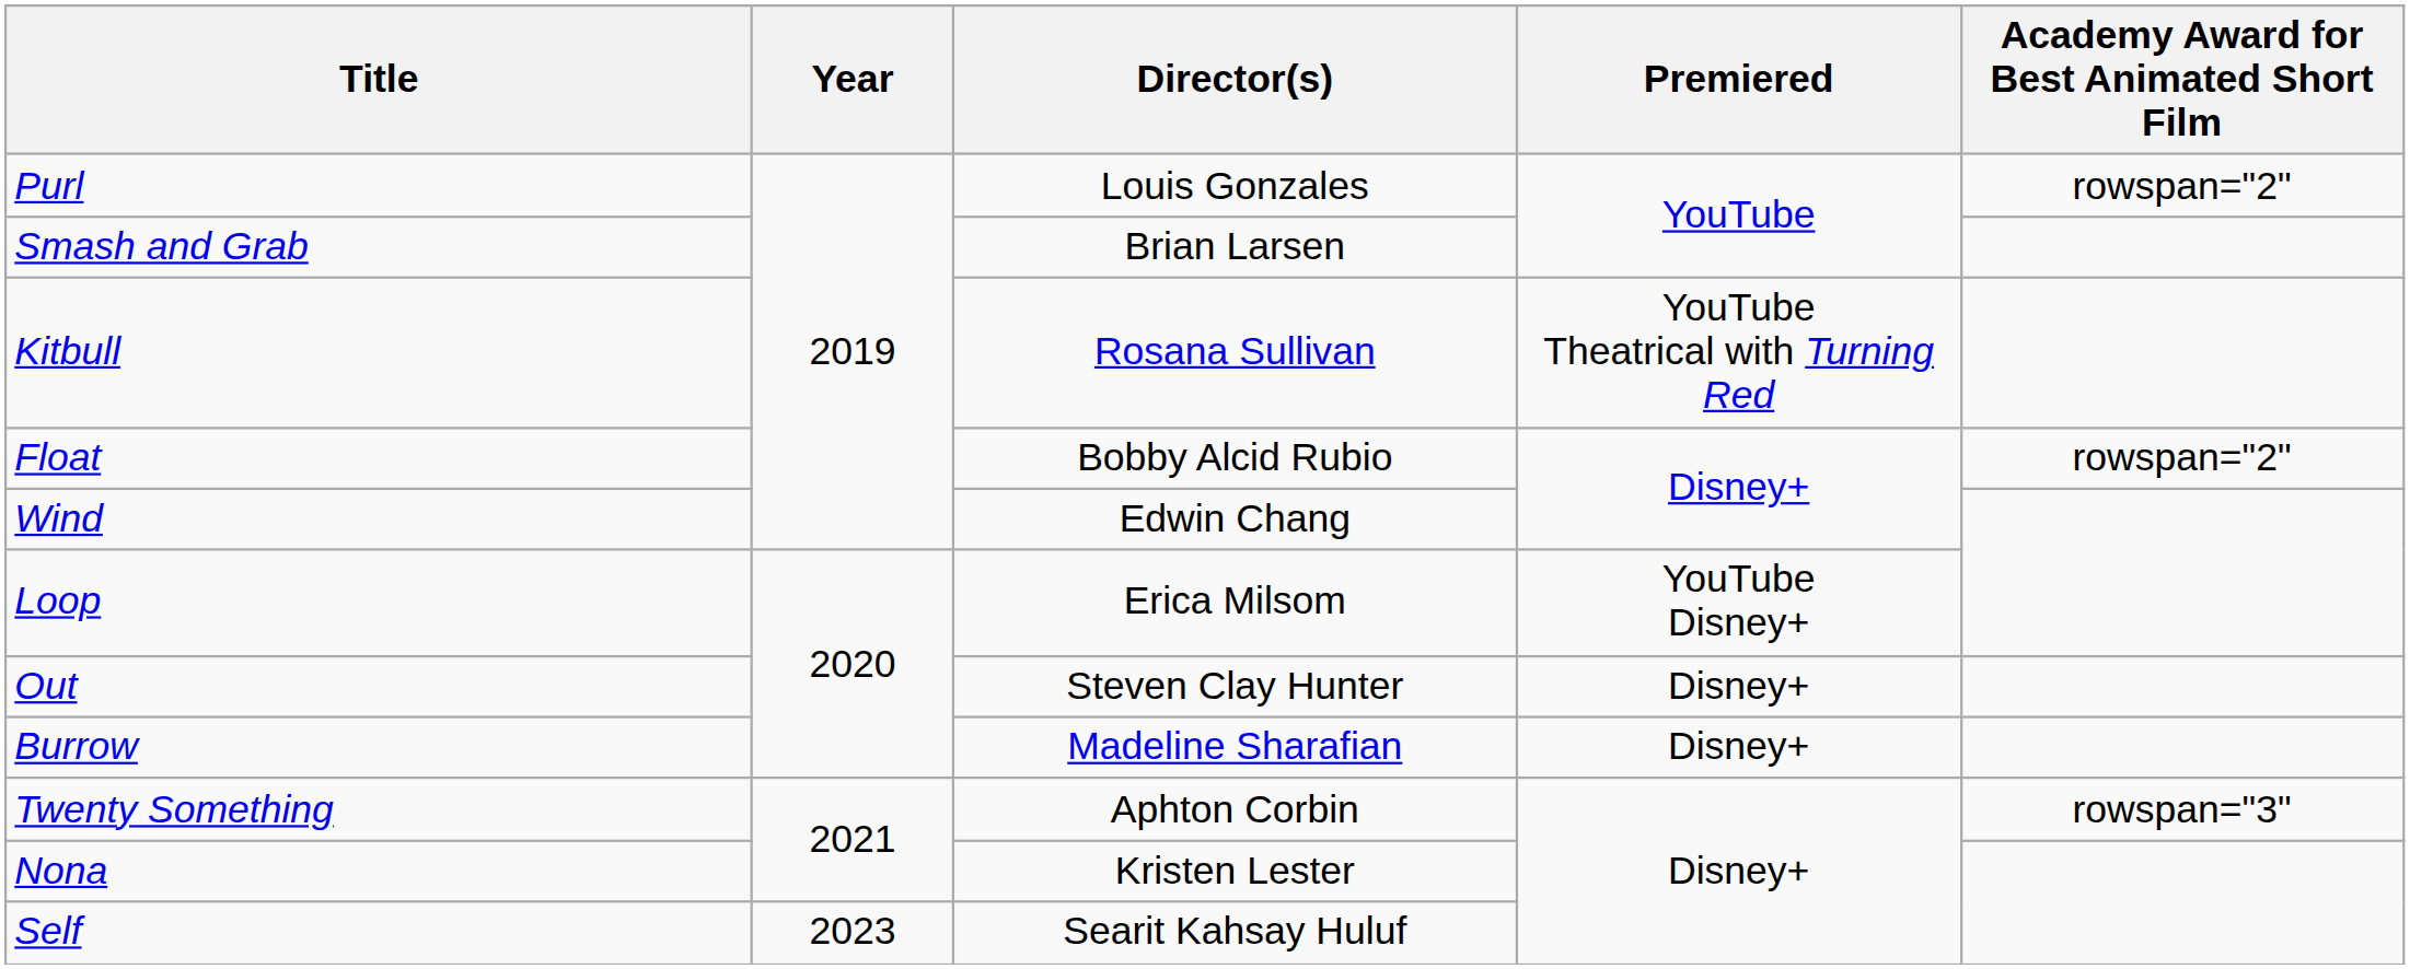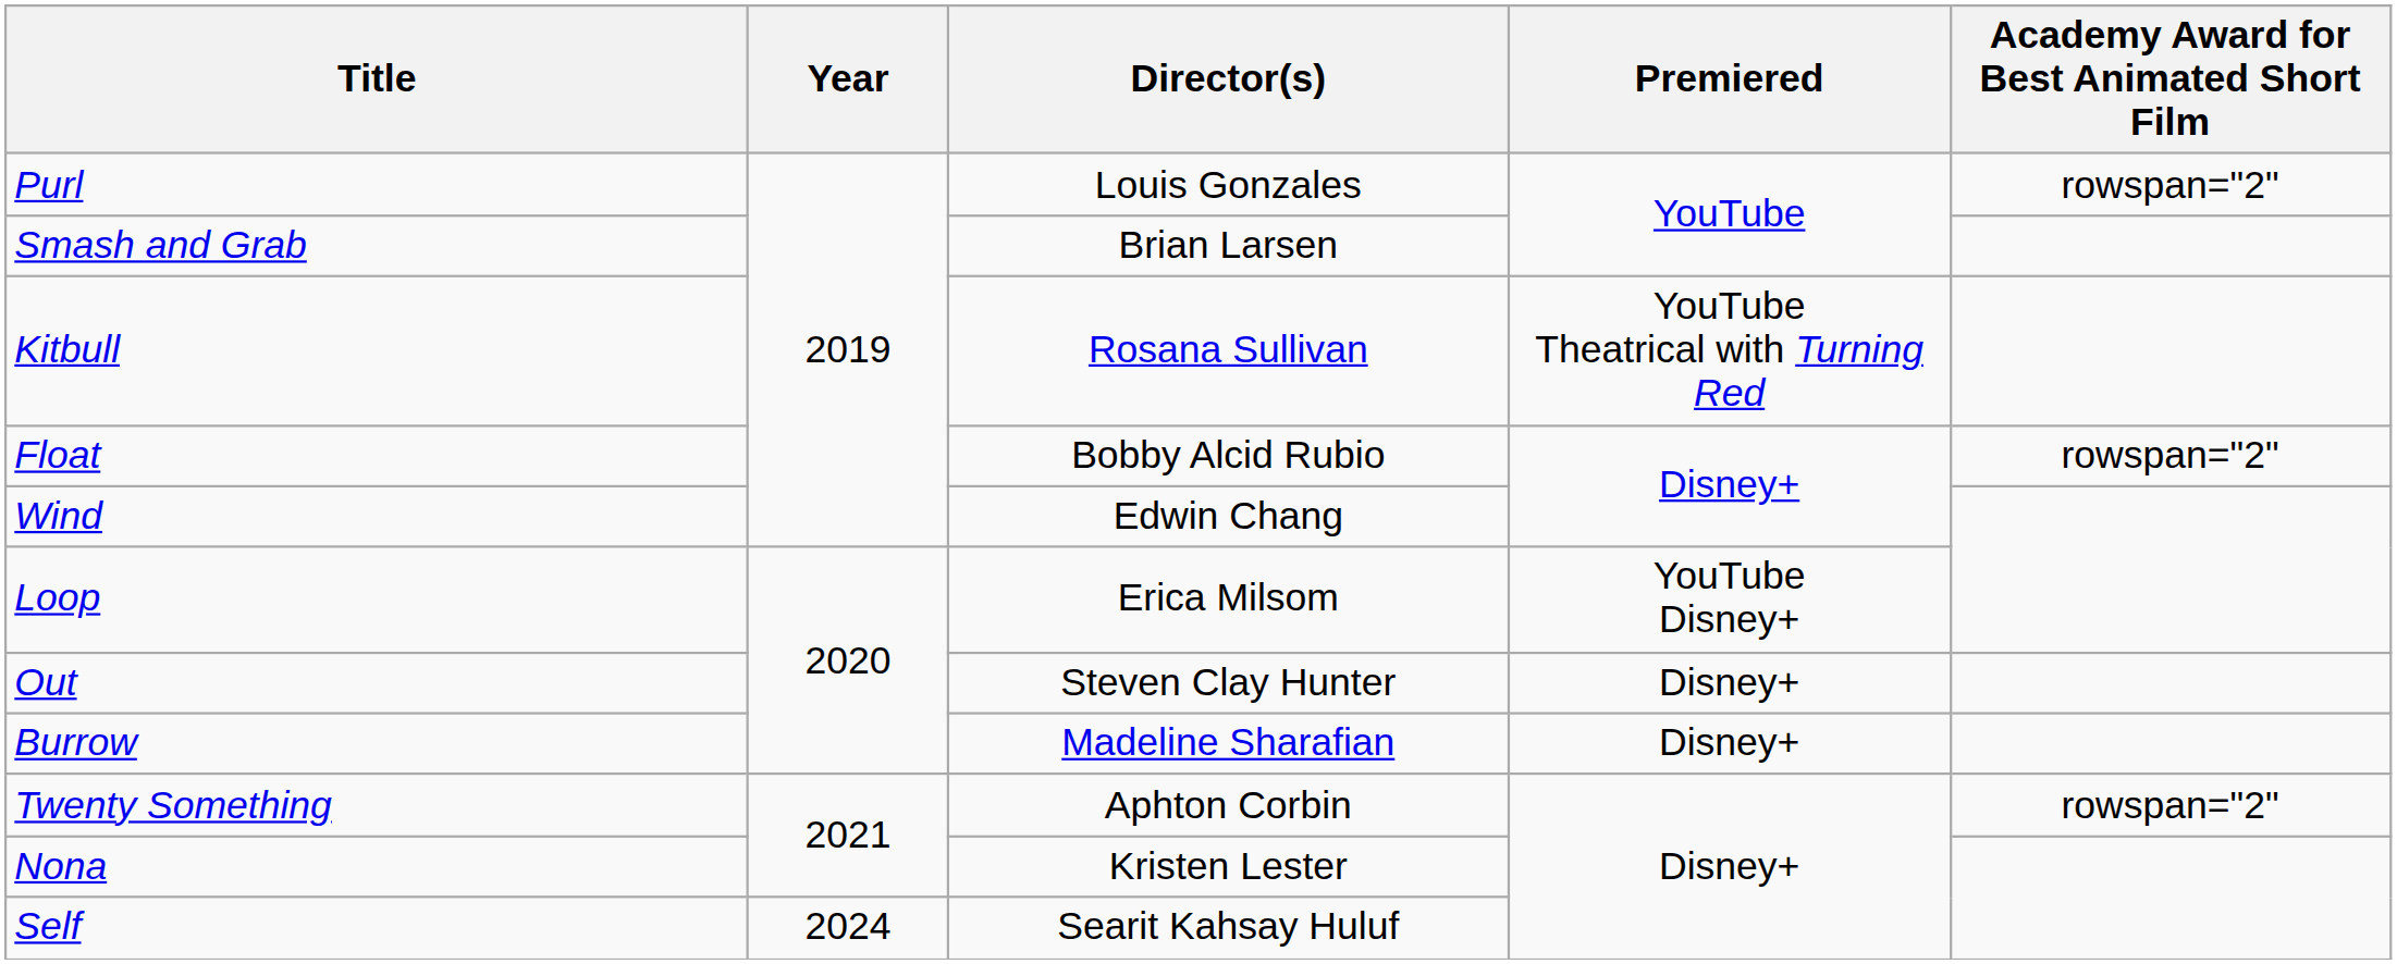Twenty Something | Academy Award for Best Animated Short Film: rowspan="3" -> rowspan="2"
Self | Year: 2023 -> 2024
